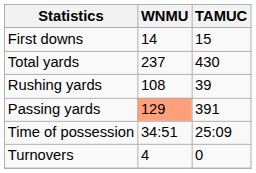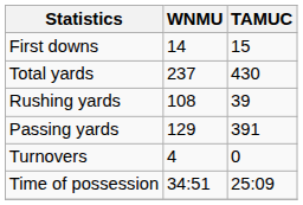Passing yards | WNMU: lightsalmon background -> no background
rows swapped: Turnovers <-> Time of possession
